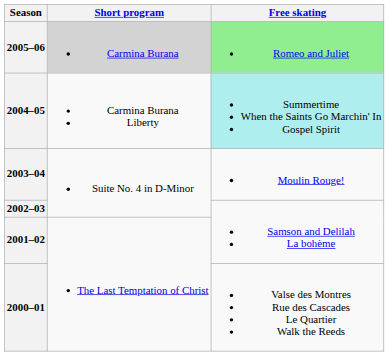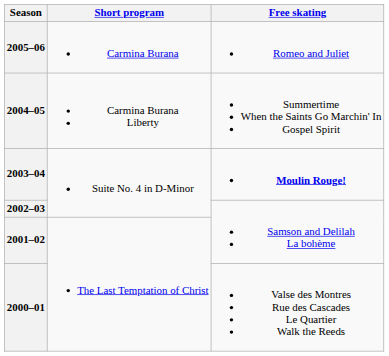2005–06 | Short program: lightgrey background -> no background
2005–06 | Free skating: lightgreen background -> no background
2004–05 | Free skating: paleturquoise background -> no background
2003–04 | Free skating: normal -> bold
